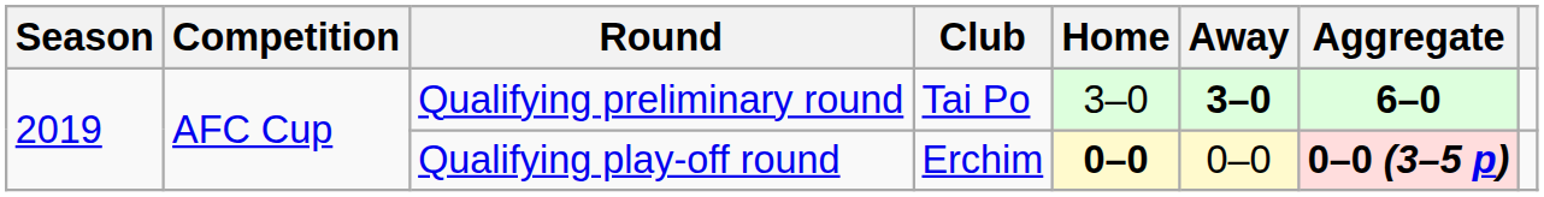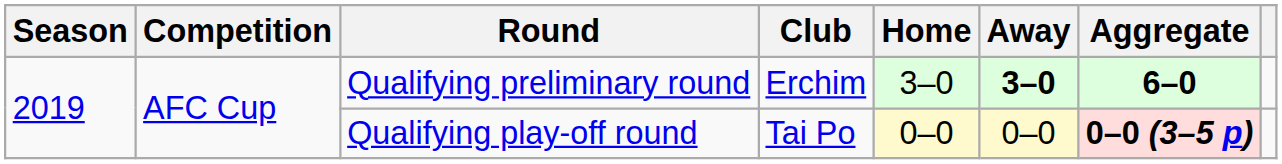Qualifying preliminary round | Club: Tai Po -> Erchim
Qualifying play-off round | Club: Erchim -> Tai Po
Qualifying play-off round | Home: bold -> normal
